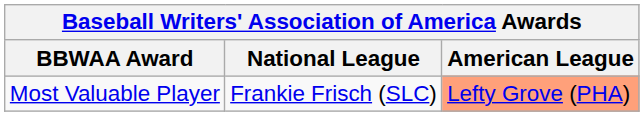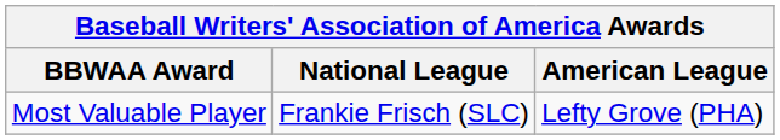Most Valuable Player | American League: lightsalmon background -> no background
